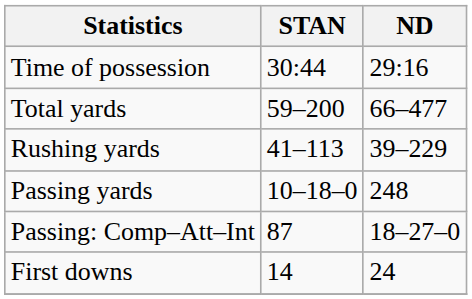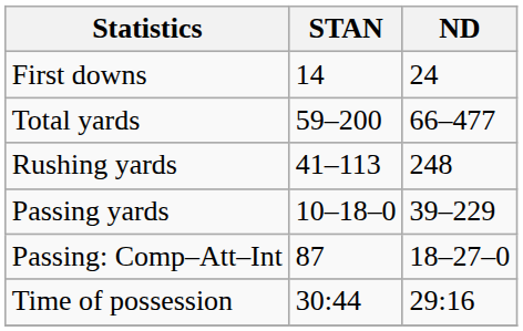rows swapped: First downs <-> Time of possession
Rushing yards | ND: 39–229 -> 248
Passing yards | ND: 248 -> 39–229
